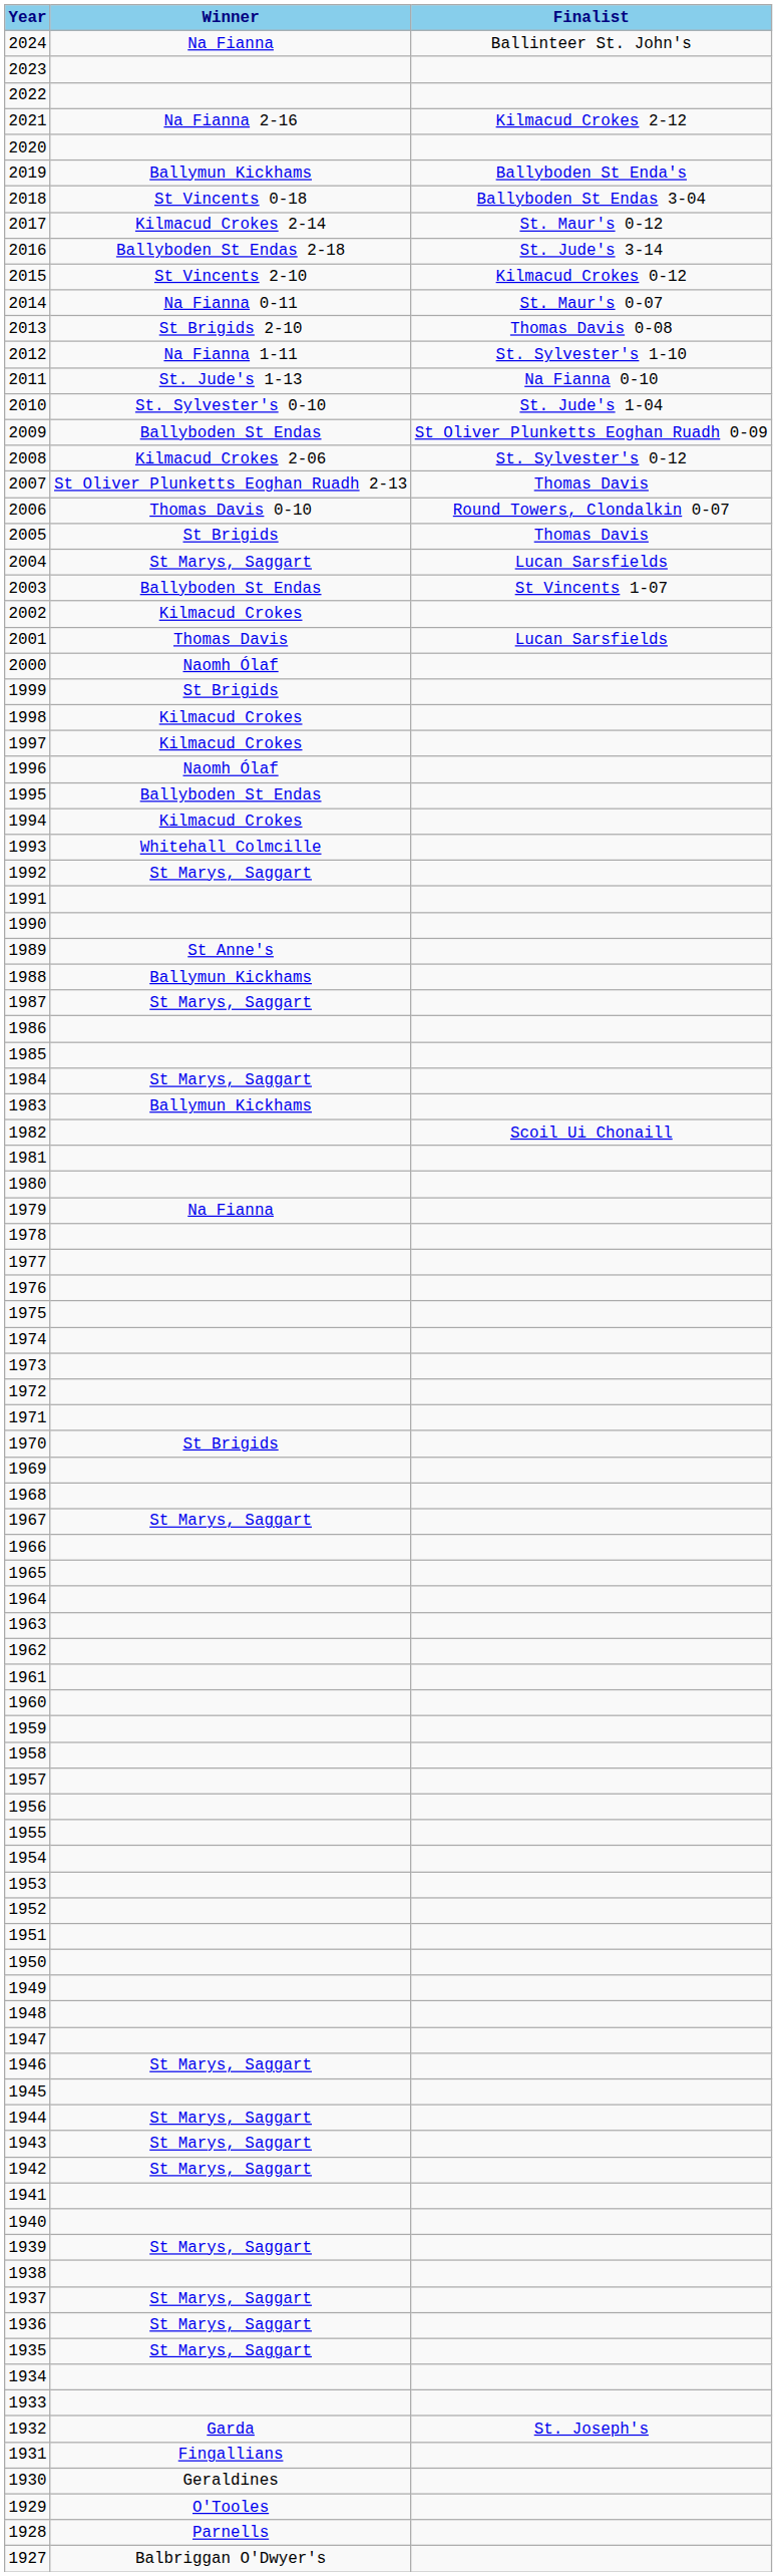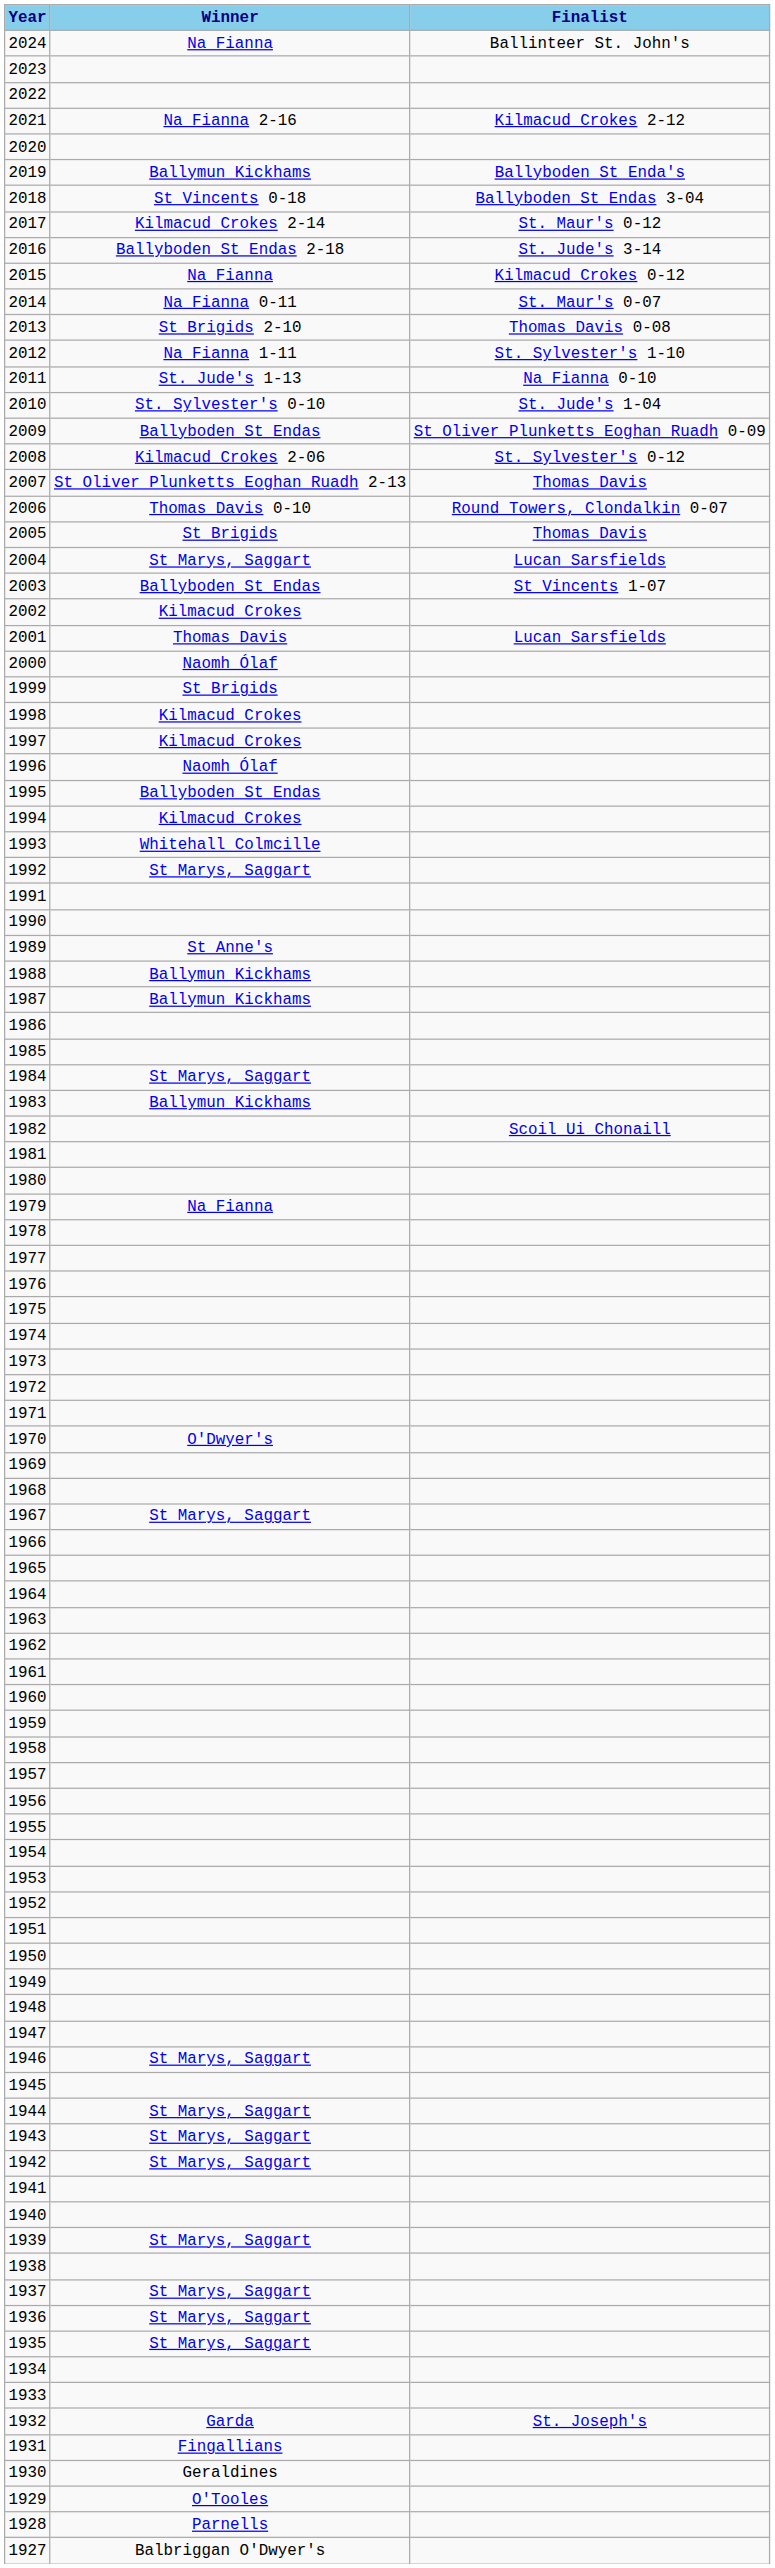2015 | Winner: St Vincents 2-10 -> Na Fianna
1987 | Winner: St Marys, Saggart -> Ballymun Kickhams
1970 | Winner: St Brigids -> O'Dwyer's
